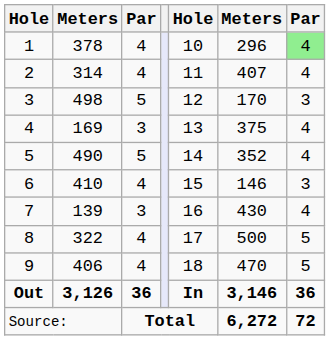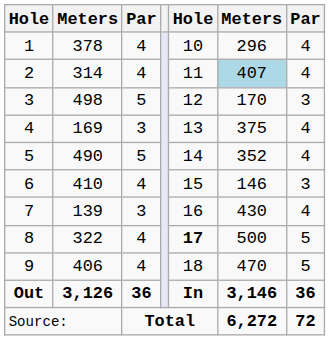1 | column 7: lightgreen background -> no background
2 | column 6: no background -> lightblue background
8 | column 5: normal -> bold
